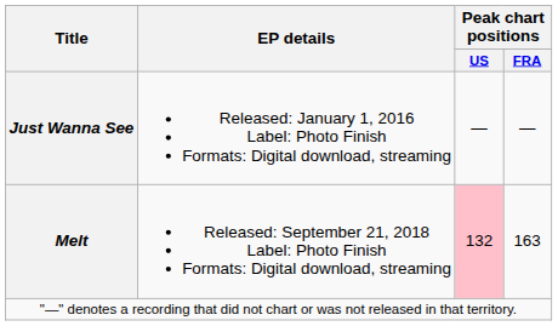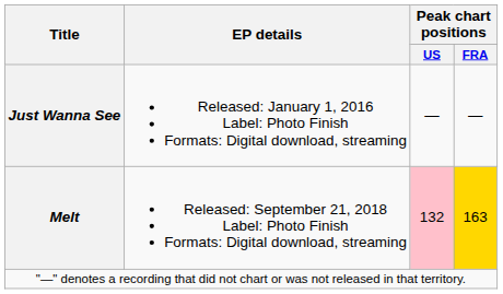Melt | Peak chart positions / FRA: no background -> gold background
